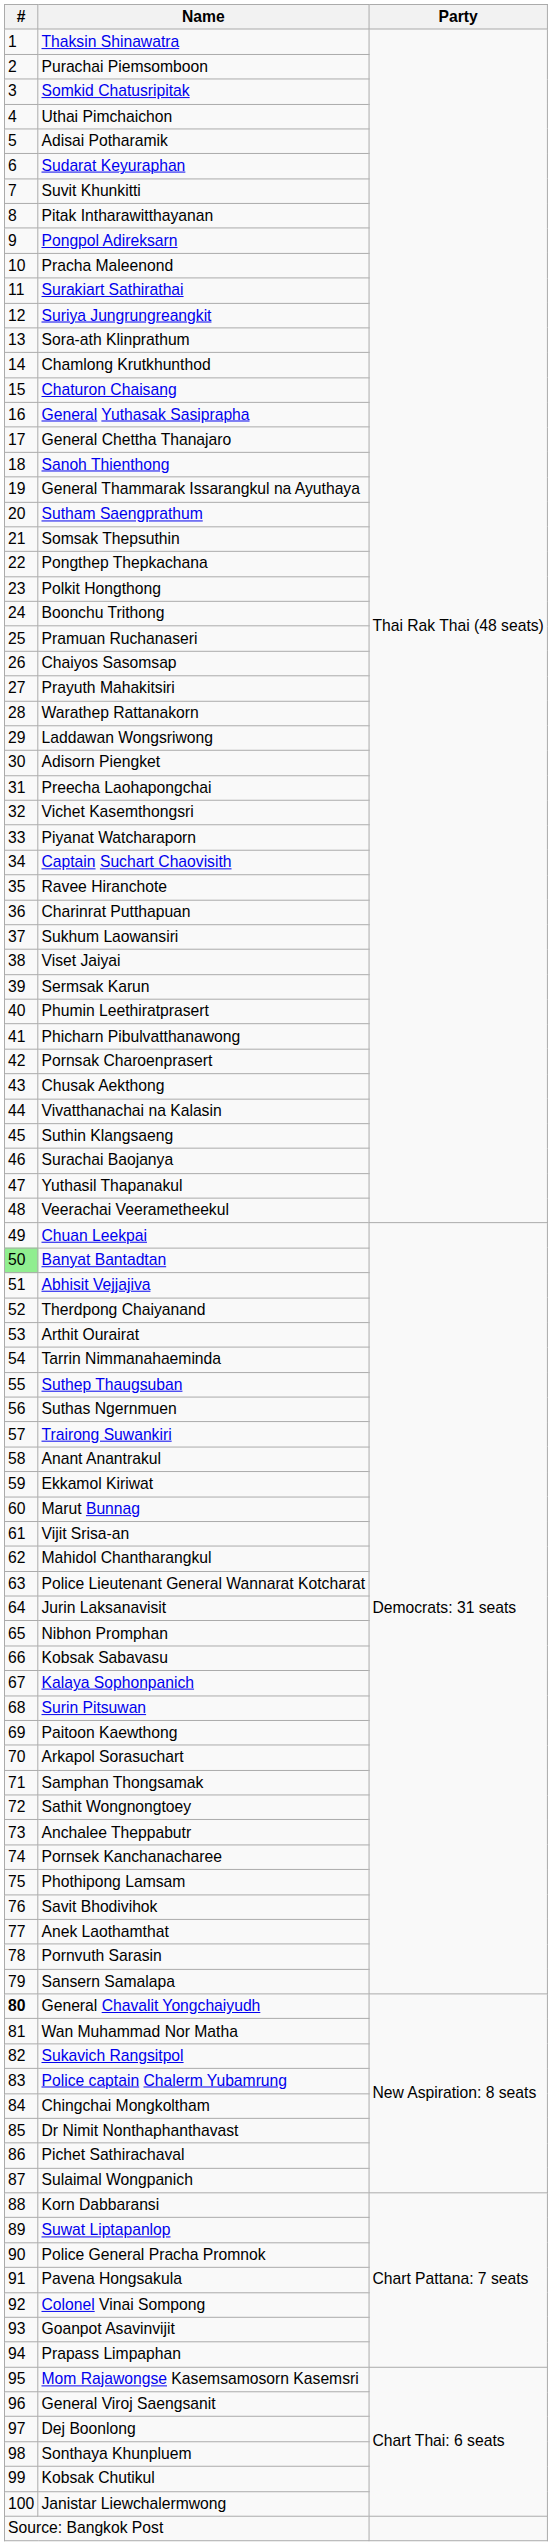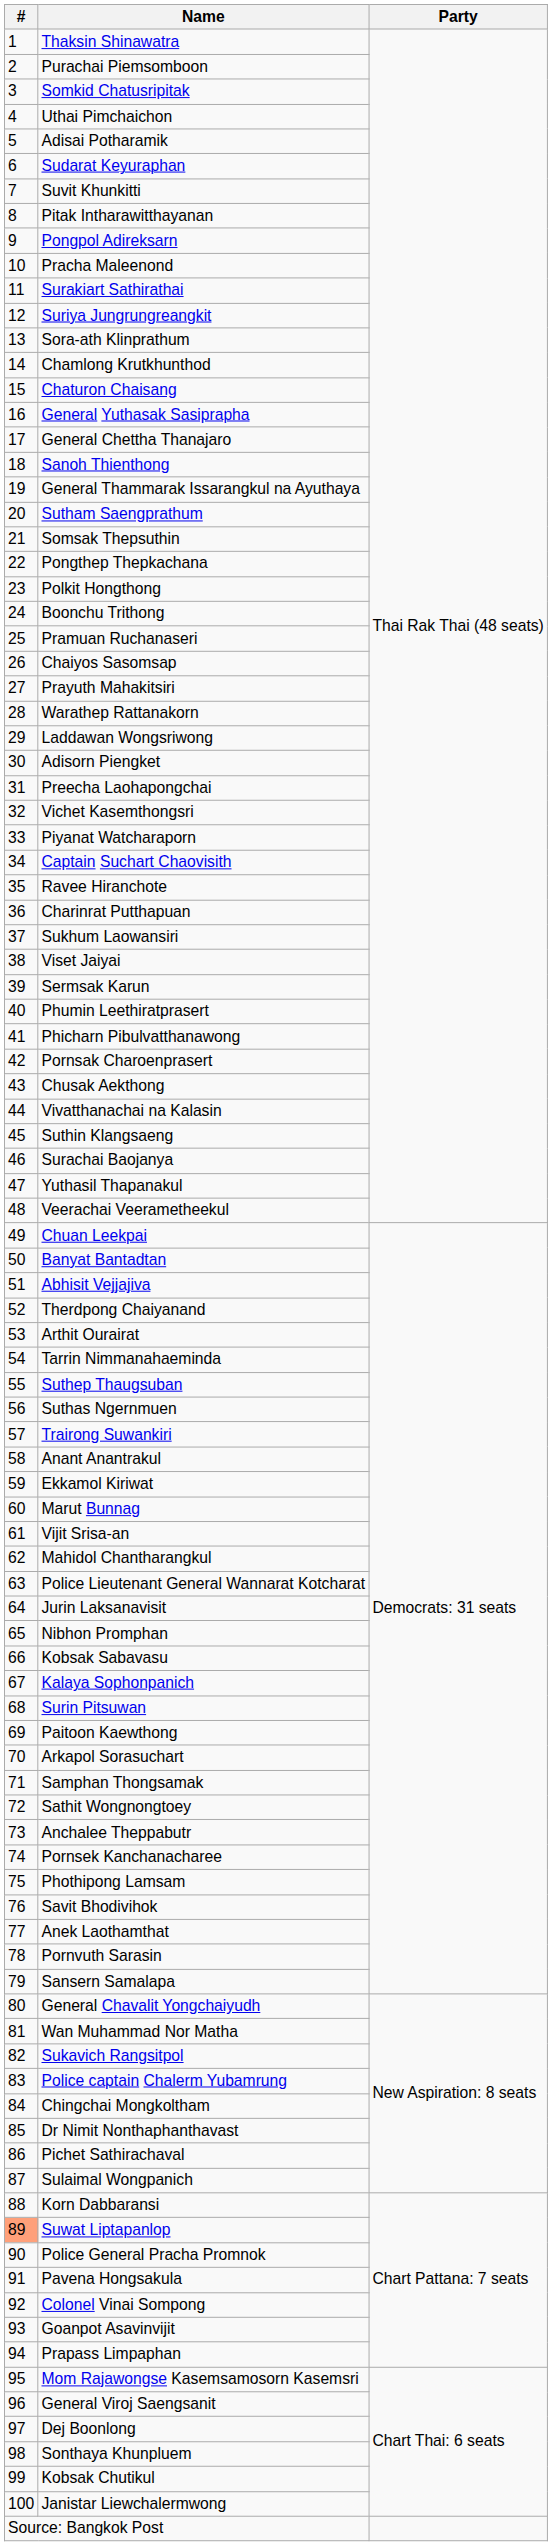Banyat Bantadtan | #: lightgreen background -> no background
General Chavalit Yongchaiyudh | #: bold -> normal
Suwat Liptapanlop | #: no background -> lightsalmon background
